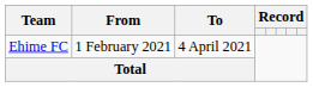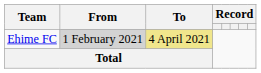Ehime FC | From: no background -> lightgrey background
Ehime FC | To: no background -> khaki background
